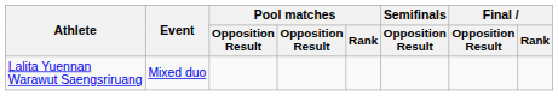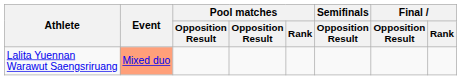Lalita Yuennan Warawut Saengsriruang | Event: no background -> lightsalmon background
